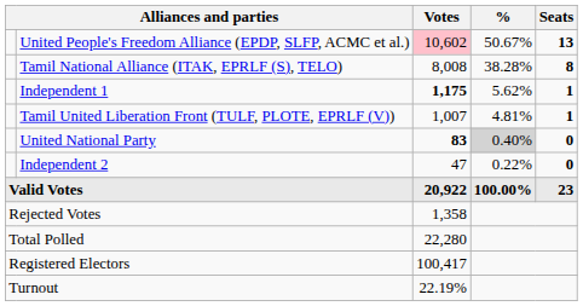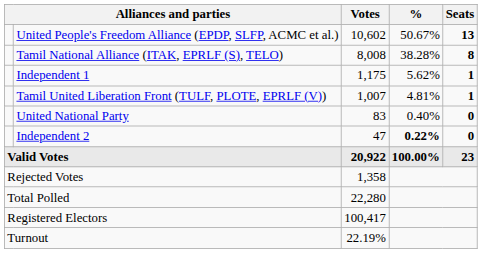United People's Freedom Alliance (EPDP, SLFP, ACMC et al.) | Votes: pink background -> no background
Independent 1 | Votes: bold -> normal
United National Party | Votes: bold -> normal
United National Party | %: lightgrey background -> no background
Independent 2 | %: normal -> bold
